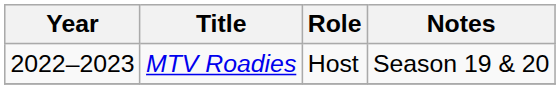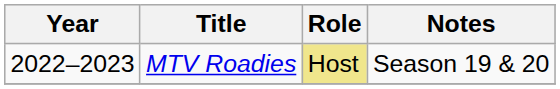MTV Roadies | Role: no background -> khaki background
